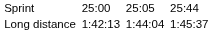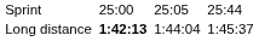Long distance | column 2: normal -> bold
